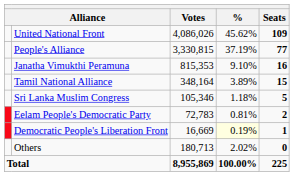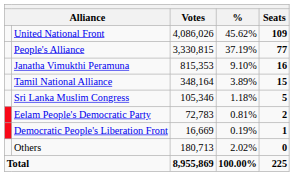Democratic People's Liberation Front | %: lightyellow background -> no background
